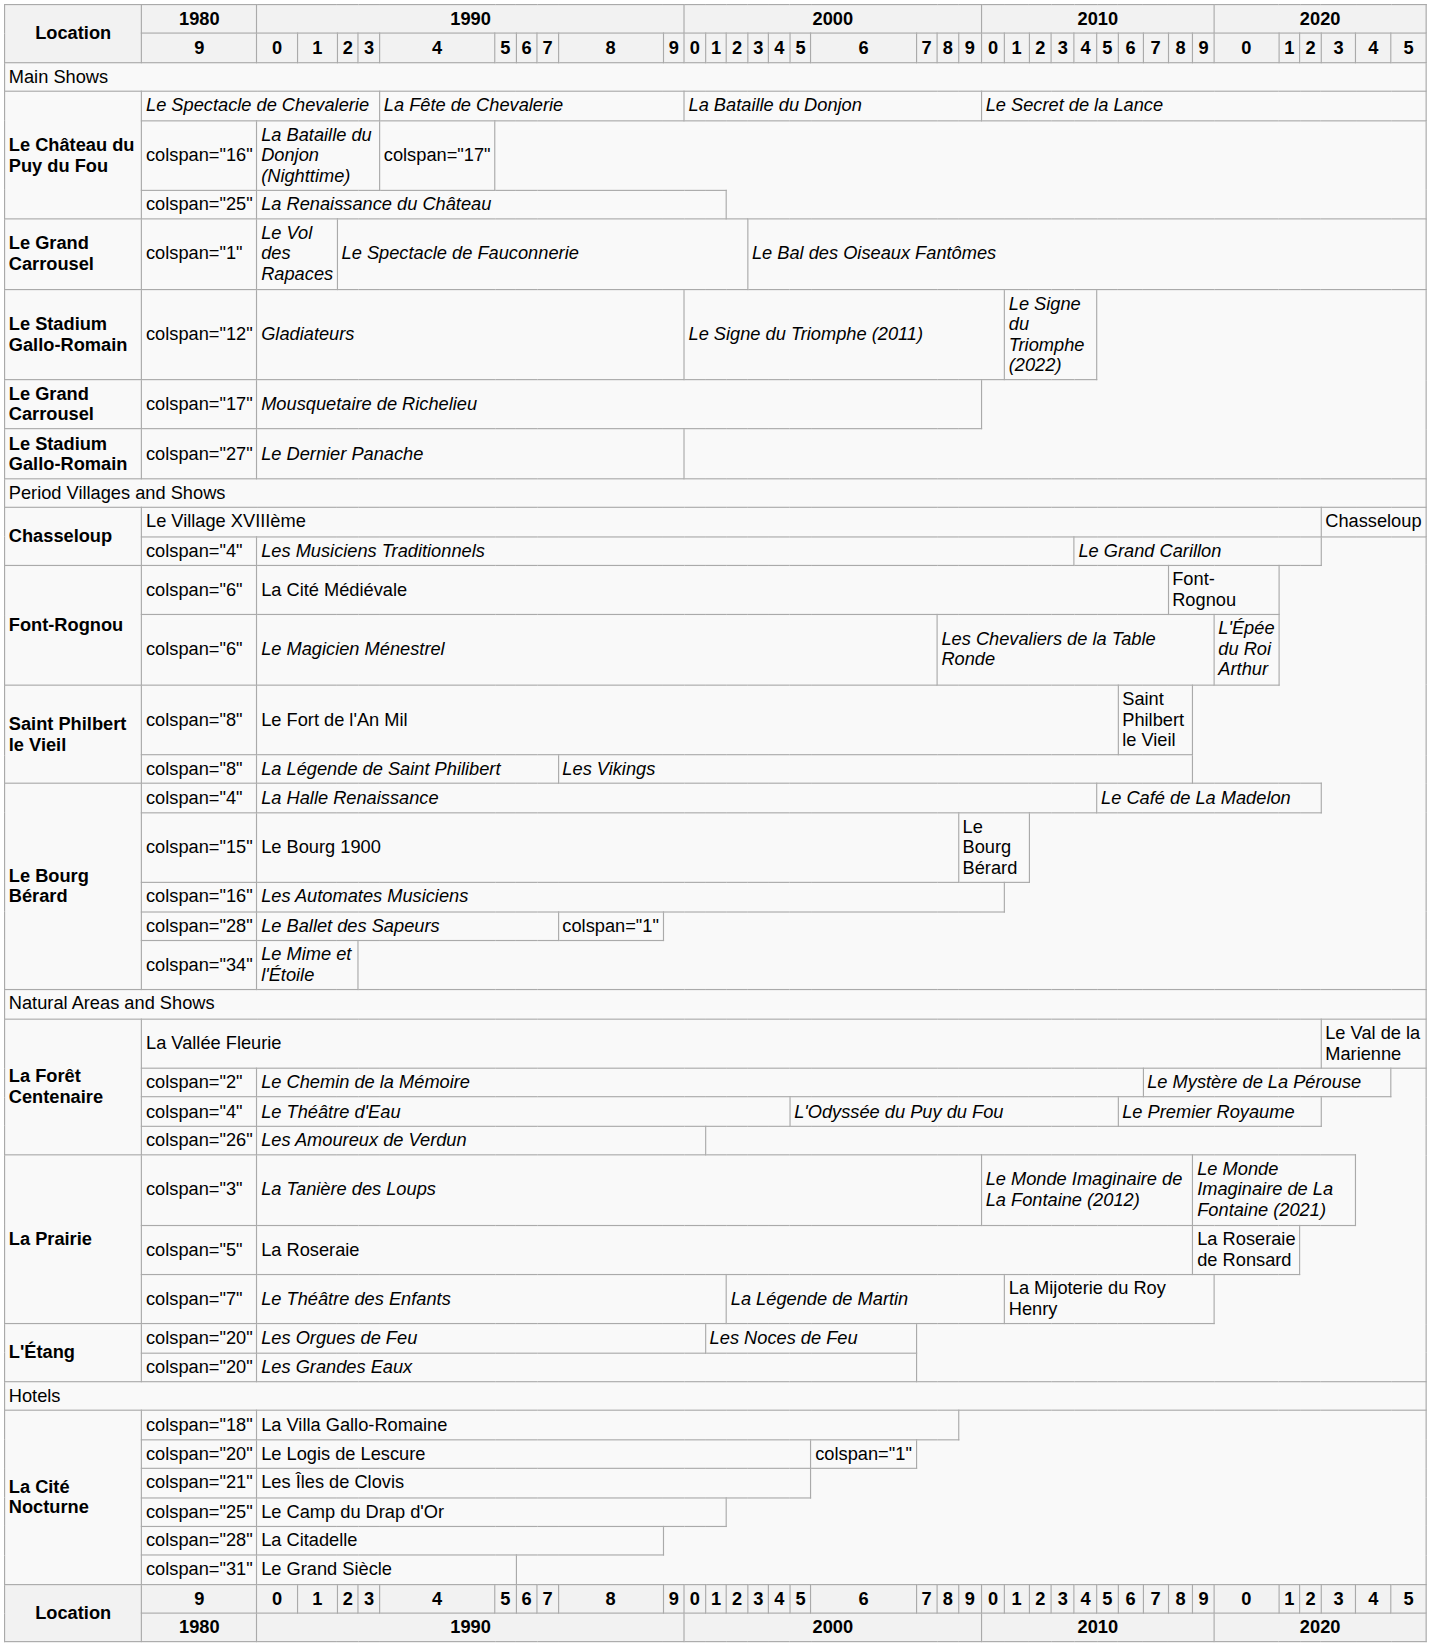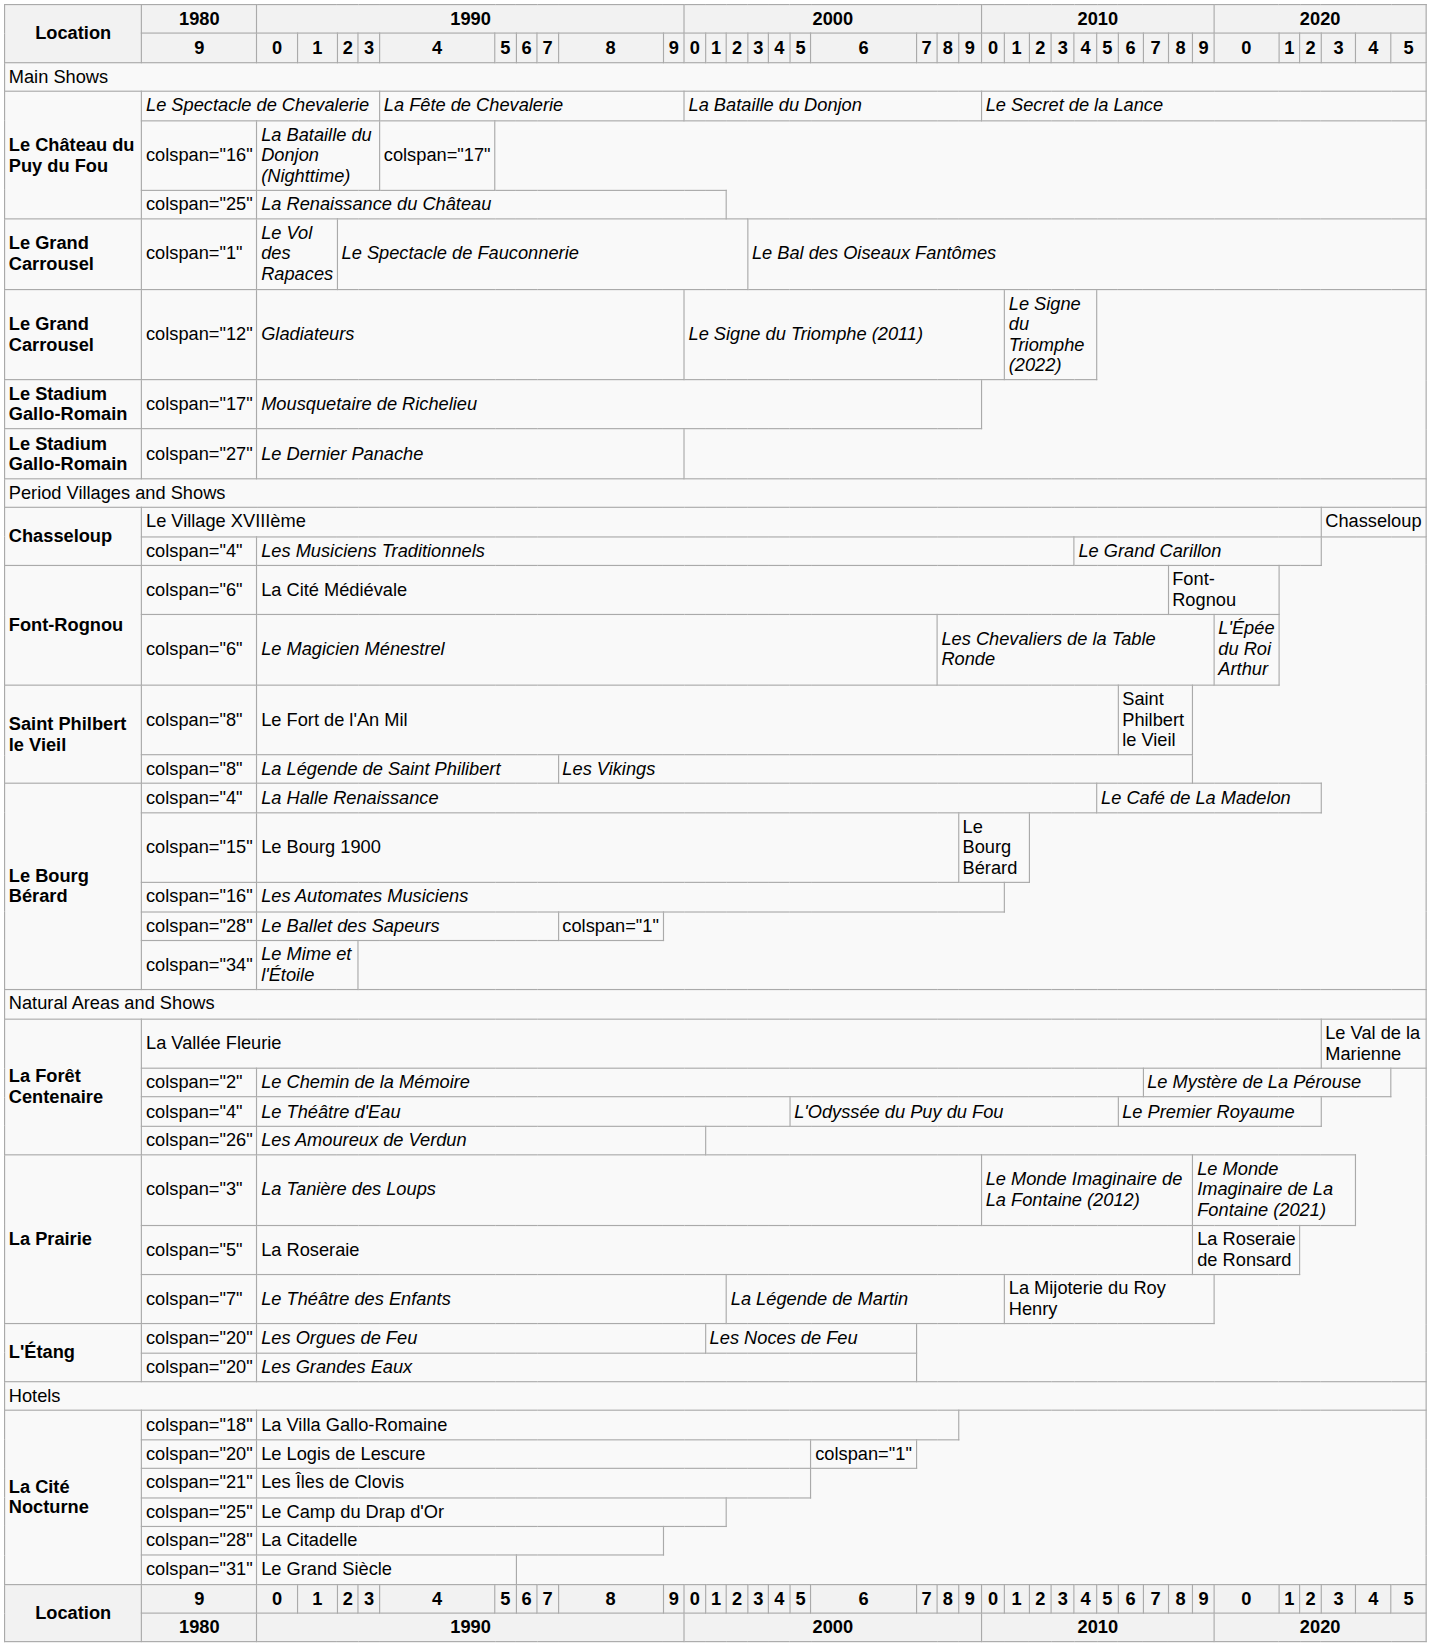Gladiateurs | Location: Le Stadium Gallo-Romain -> Le Grand Carrousel
Mousquetaire de Richelieu | Location: Le Grand Carrousel -> Le Stadium Gallo-Romain
